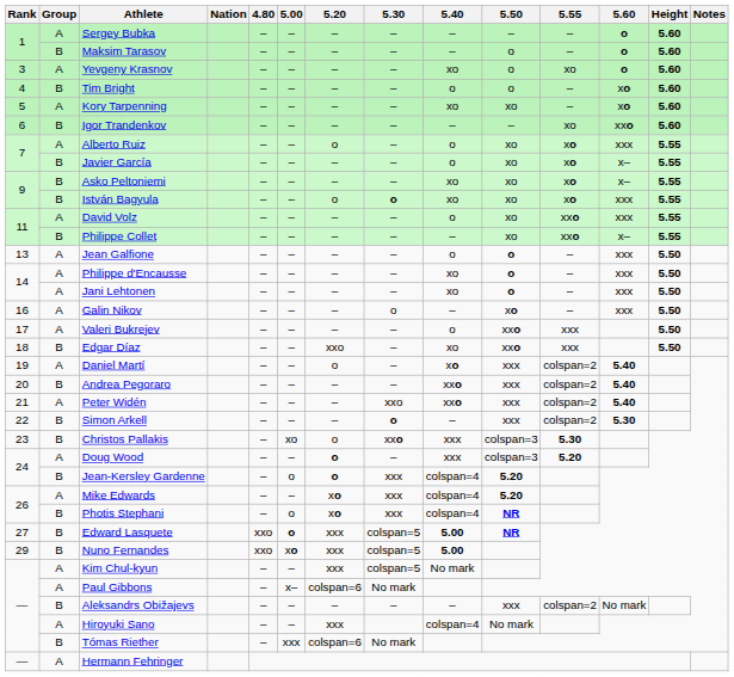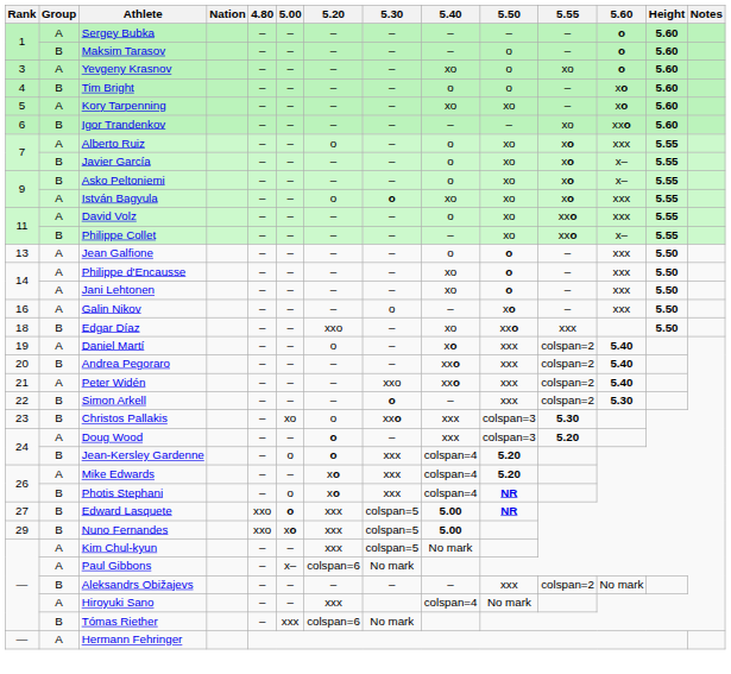Asko Peltoniemi | 5.40: xo -> o
István Bagyula | Group: B -> A
- row: 17 | A | Valeri Bukrejev | – | – | – | – | o | xxo | xxx | 5.50
